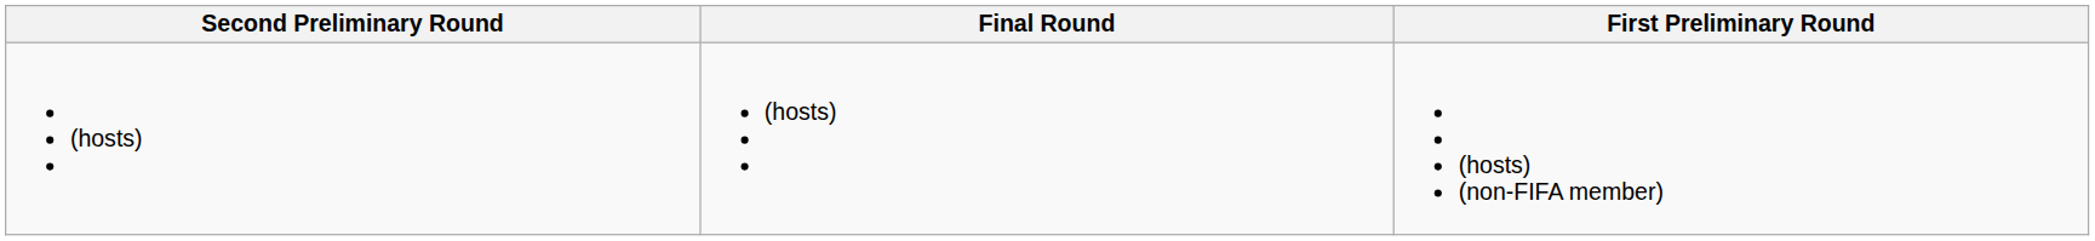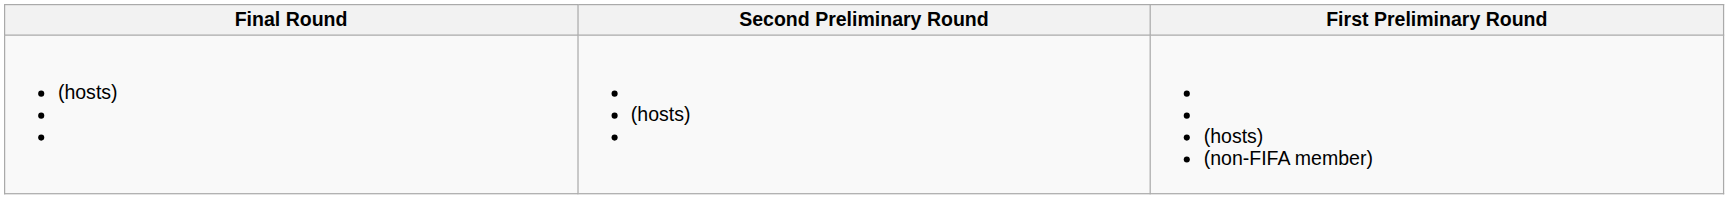columns swapped: Final Round <-> Second Preliminary Round
